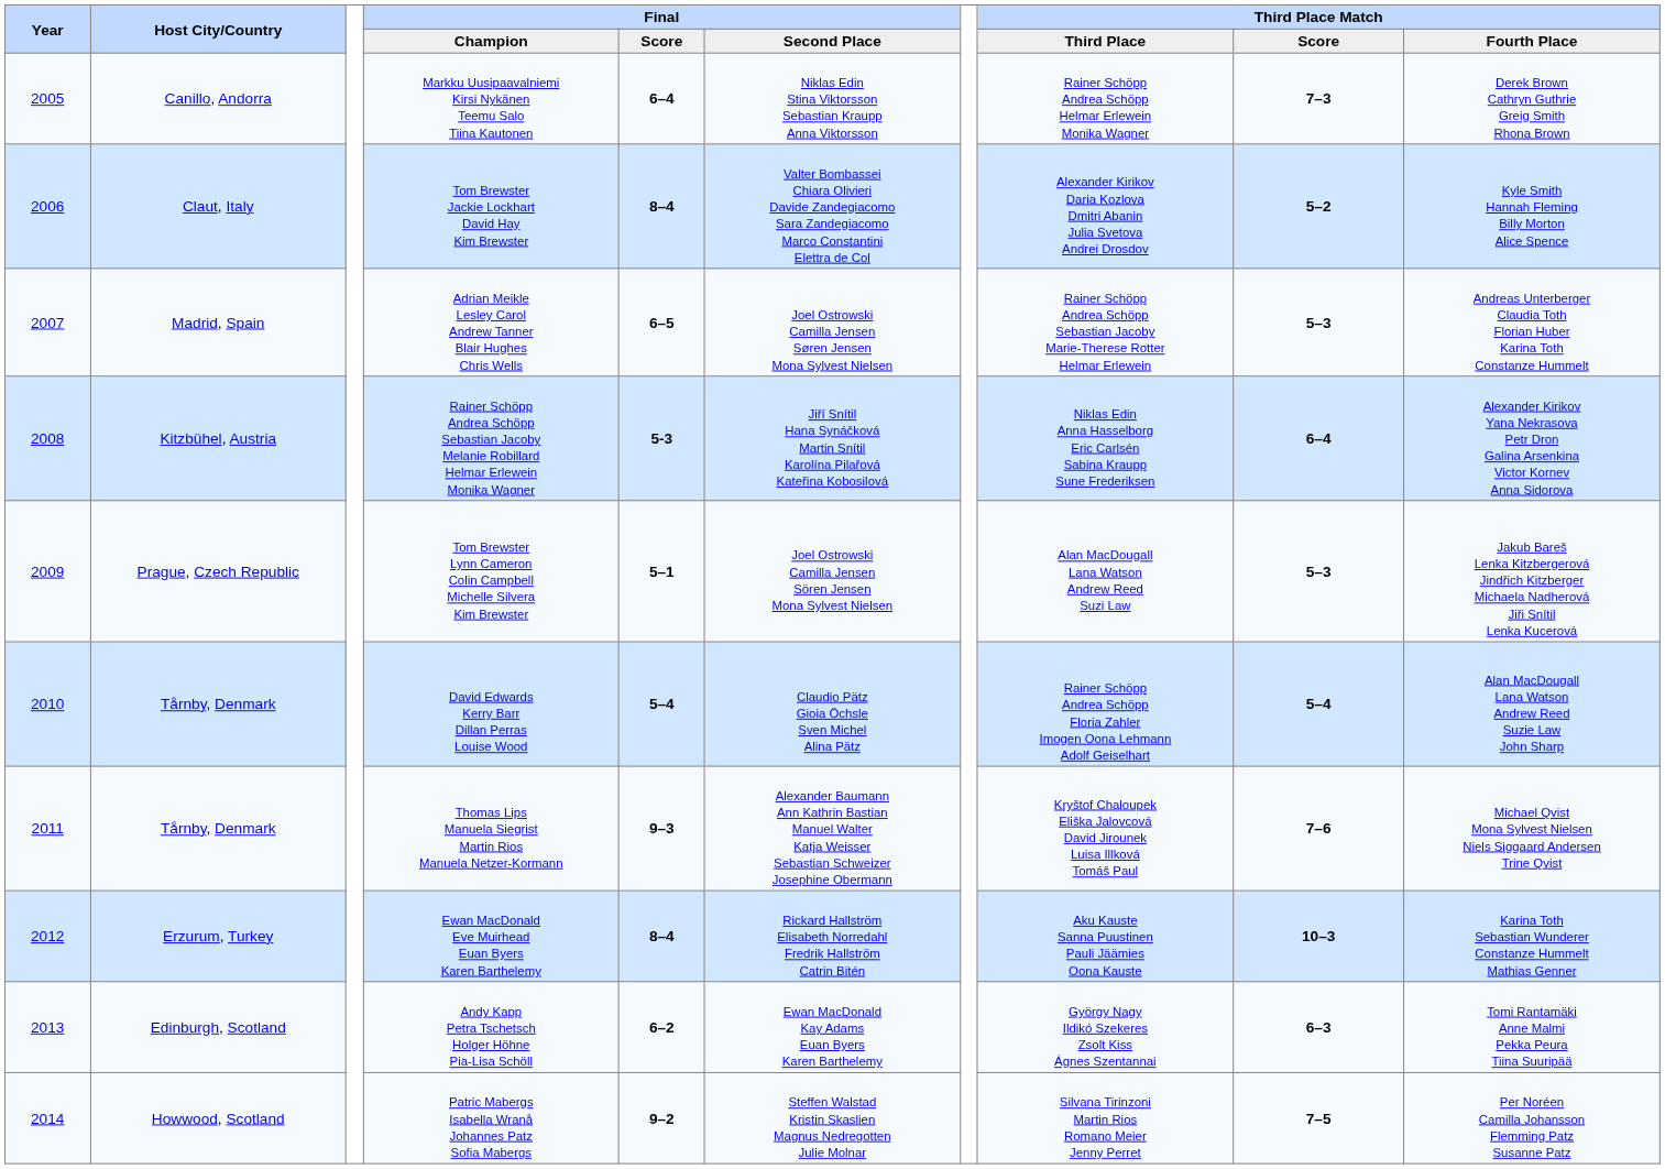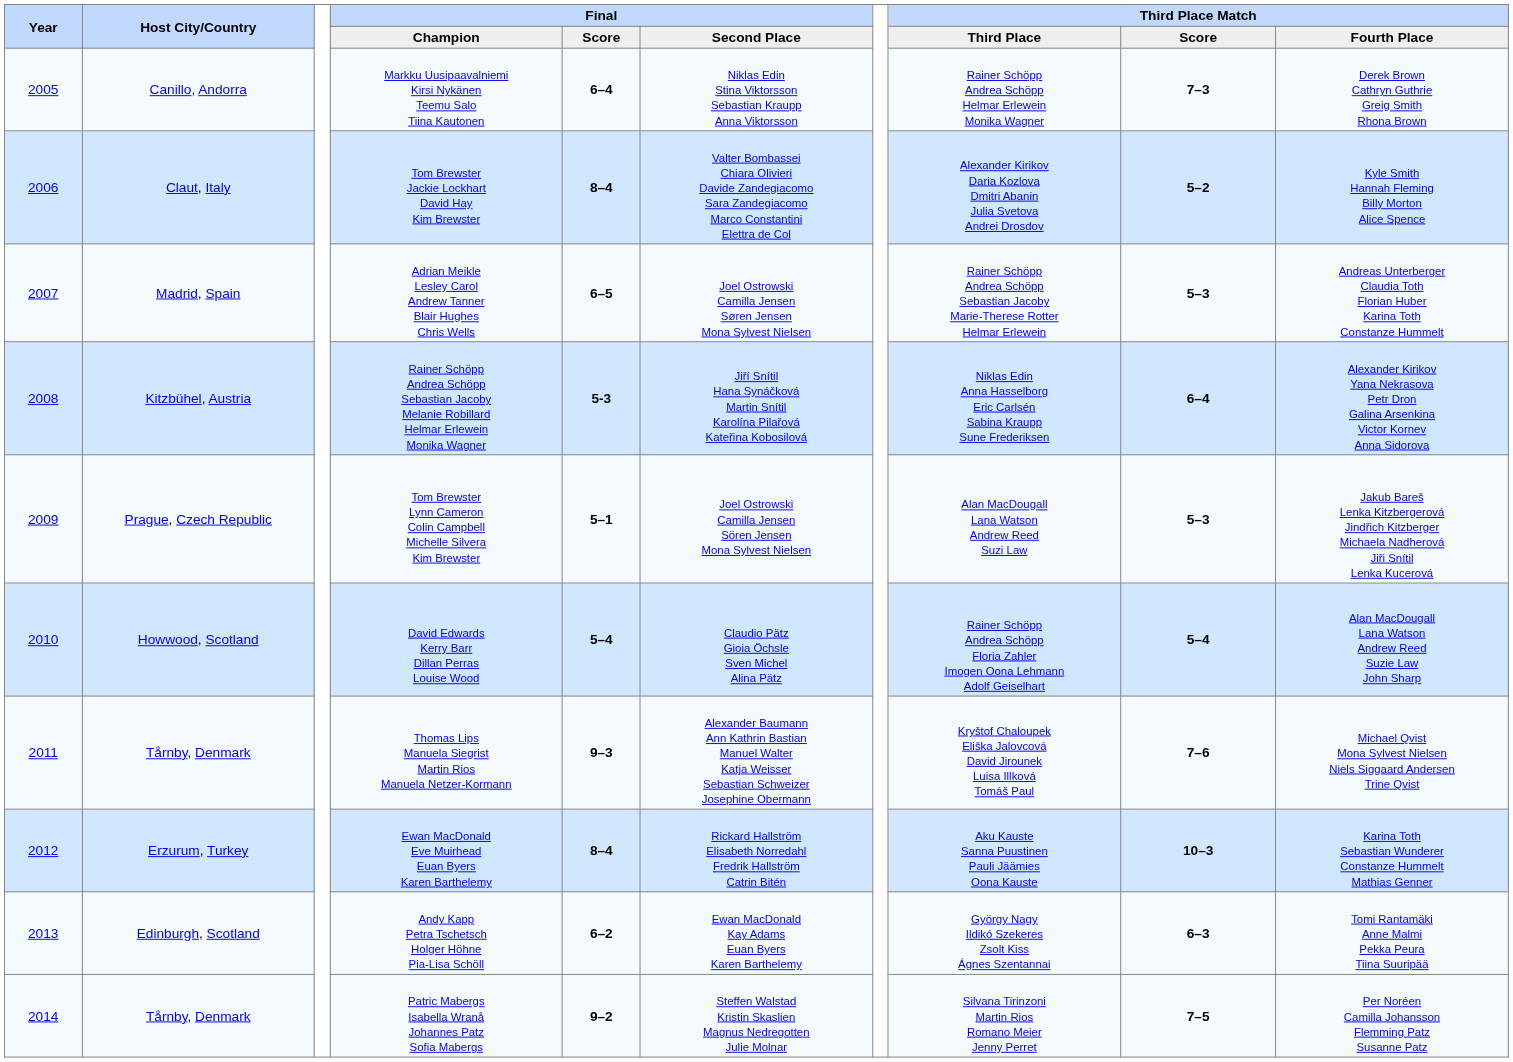David Edwards Kerry Barr Dillan Perras Louise Wood | Host City/Country: Tårnby, Denmark -> Howwood, Scotland
Patric Mabergs Isabella Wranå Johannes Patz Sofia Mabergs | Host City/Country: Howwood, Scotland -> Tårnby, Denmark
